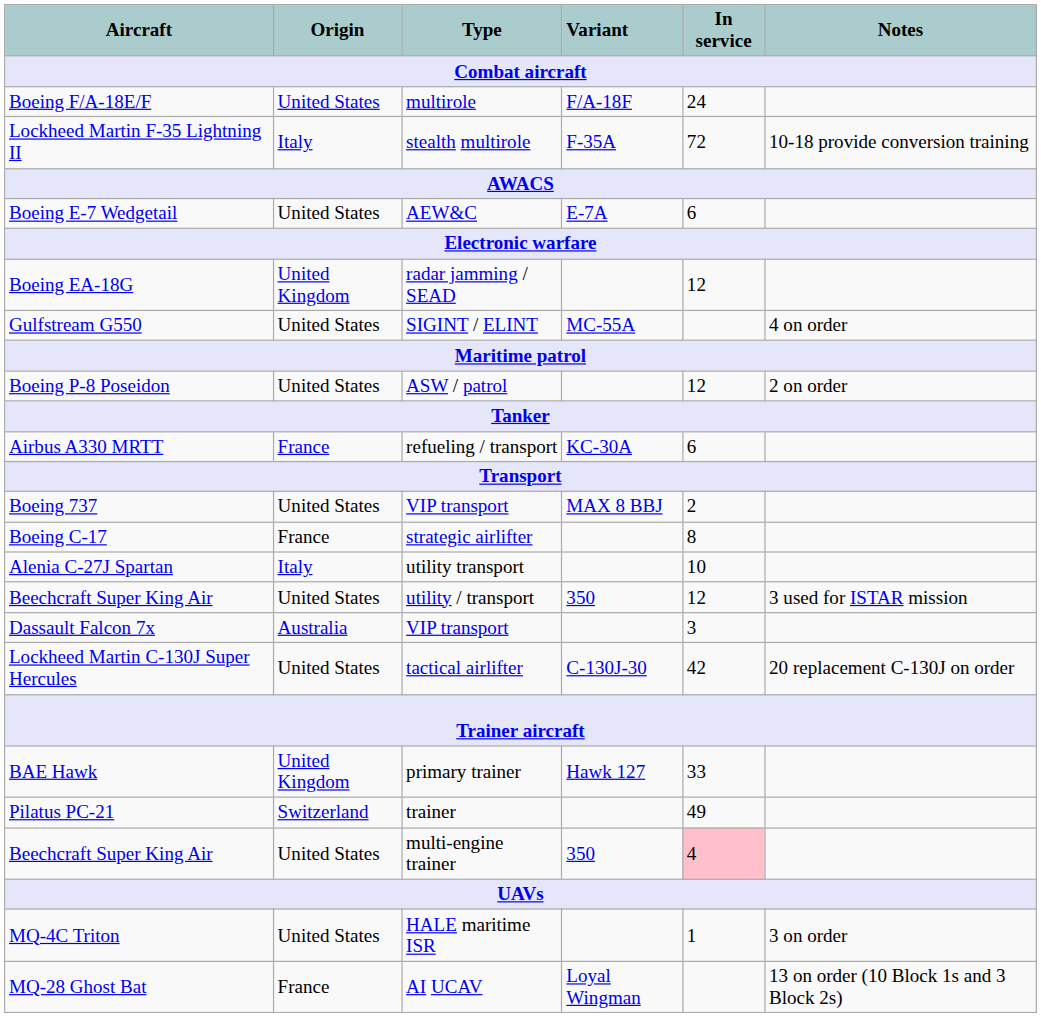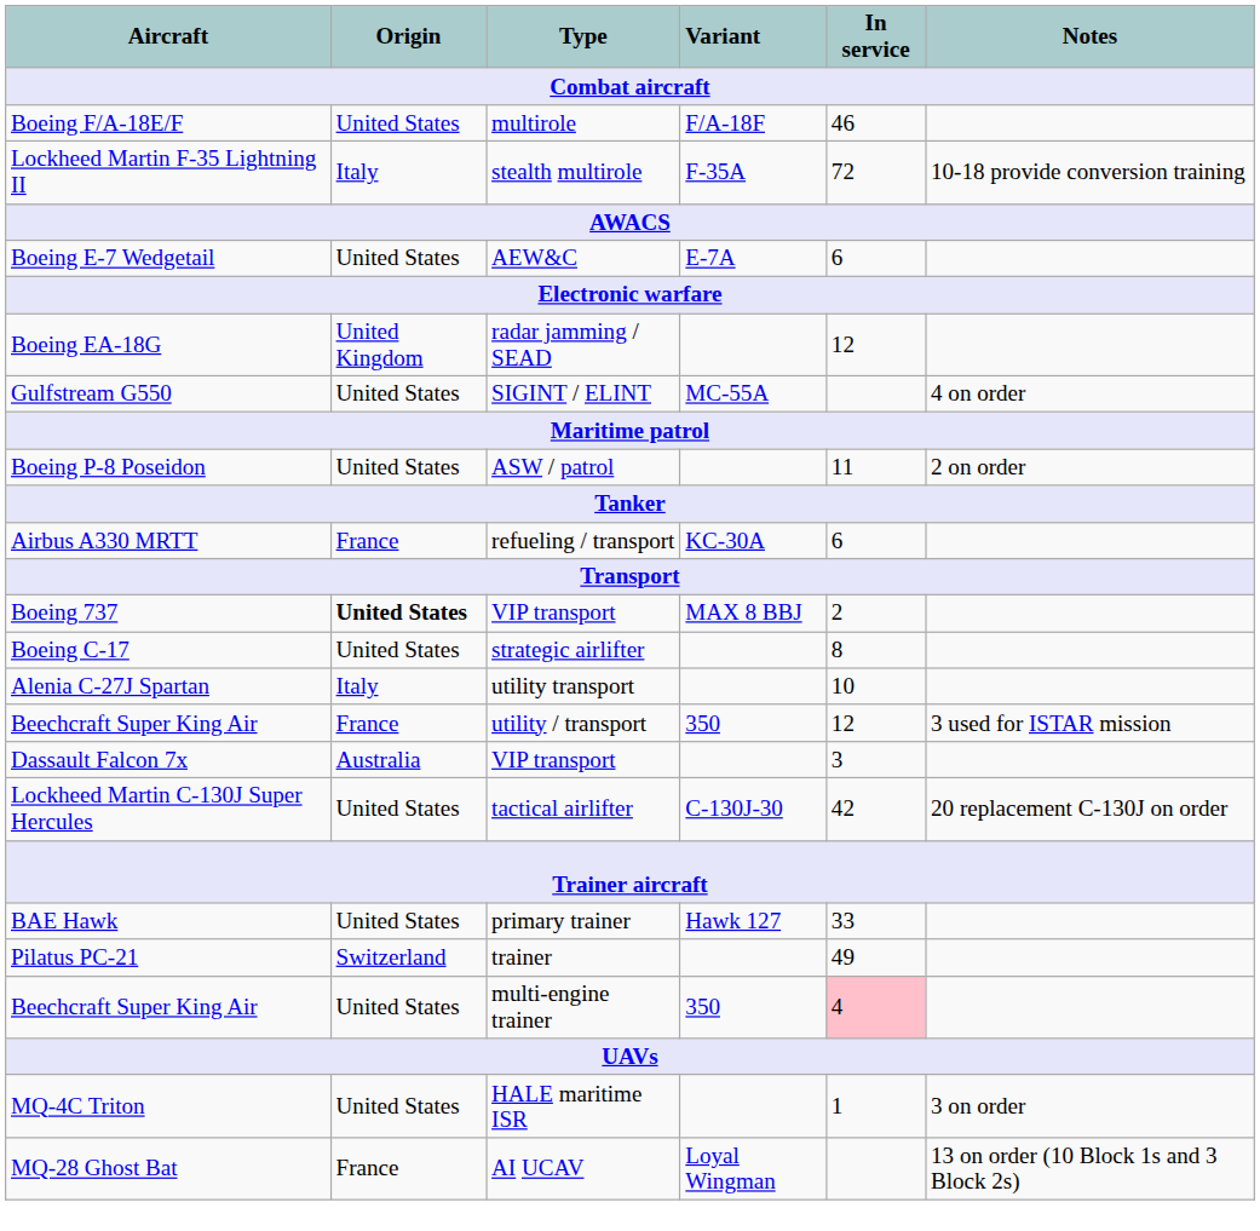Boeing F/A-18E/F | In service: 24 -> 46
Boeing P-8 Poseidon | In service: 12 -> 11
Boeing 737 | Origin: normal -> bold
Boeing C-17 | Origin: France -> United States
Beechcraft Super King Air / utility / transport | Origin: United States -> France
BAE Hawk | Origin: United Kingdom -> United States
